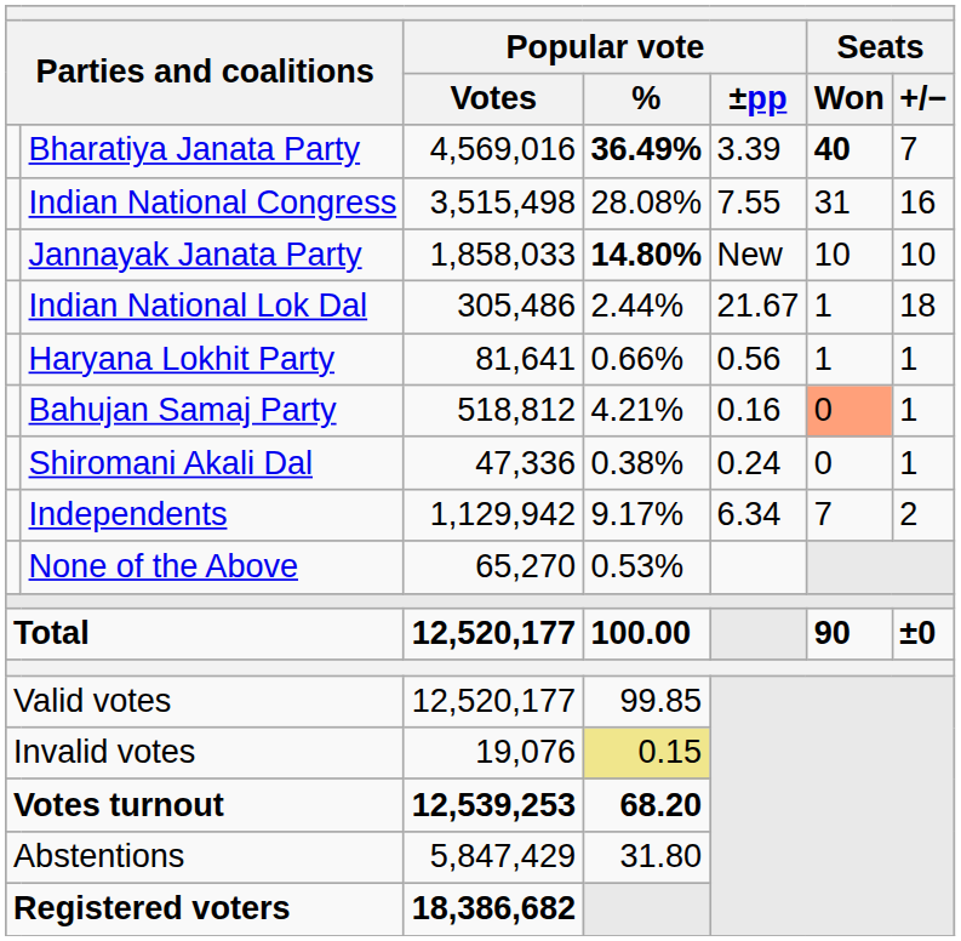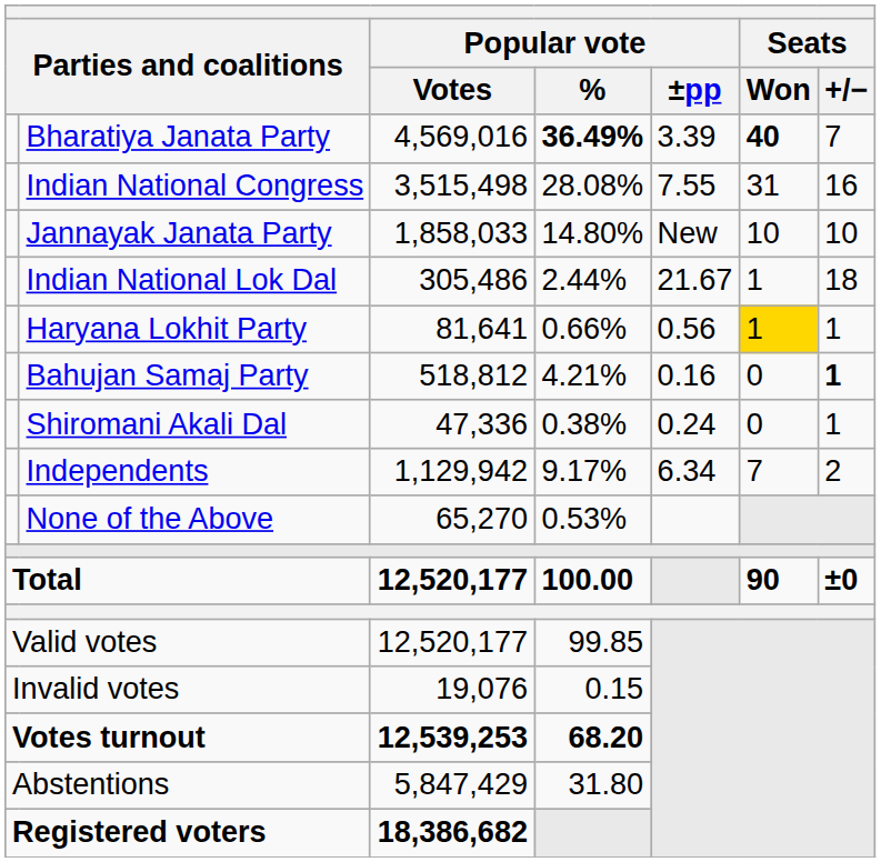Jannayak Janata Party | Popular vote / %: bold -> normal
Haryana Lokhit Party | Seats / Won: no background -> gold background
Bahujan Samaj Party | Seats / Won: lightsalmon background -> no background
Bahujan Samaj Party | Seats / +/−: normal -> bold
Invalid votes | Popular vote / %: khaki background -> no background
